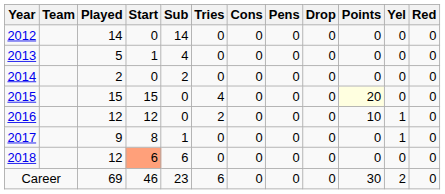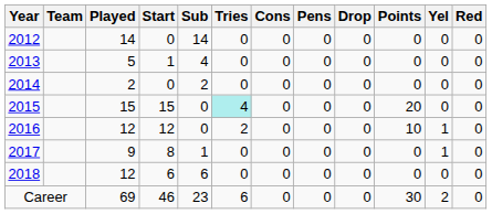2015 | Tries: no background -> paleturquoise background
2015 | Points: lightyellow background -> no background
2018 | Start: lightsalmon background -> no background
